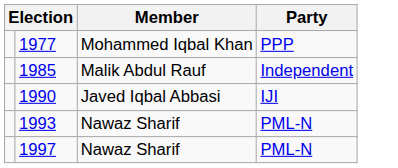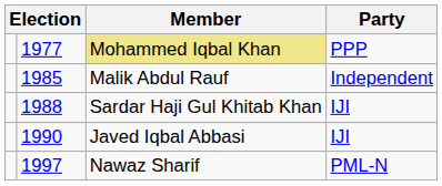1977 | Member: no background -> khaki background
+ row: 1988 | Sardar Haji Gul Khitab Khan | IJI
- row: 1993 | Nawaz Sharif | PML-N
